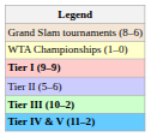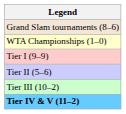row 4 | column 1: bold -> normal
row 6 | column 1: bold -> normal
